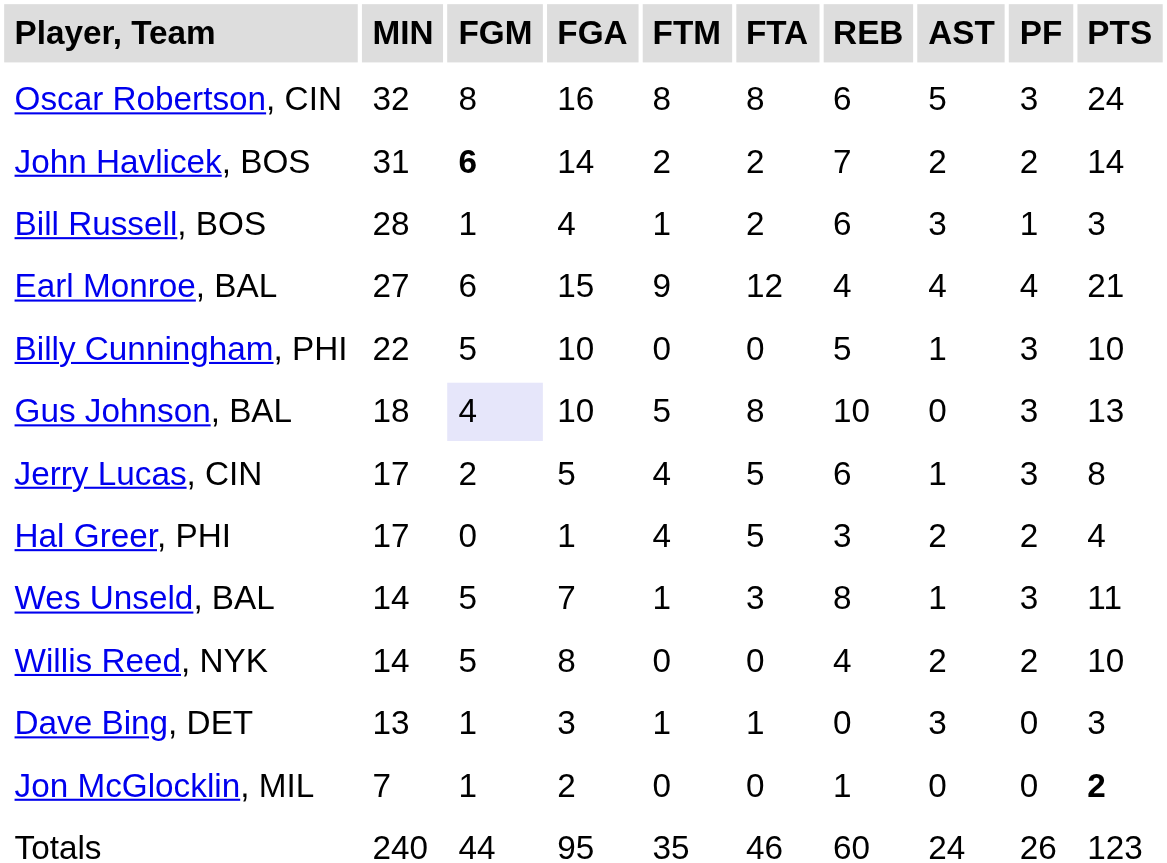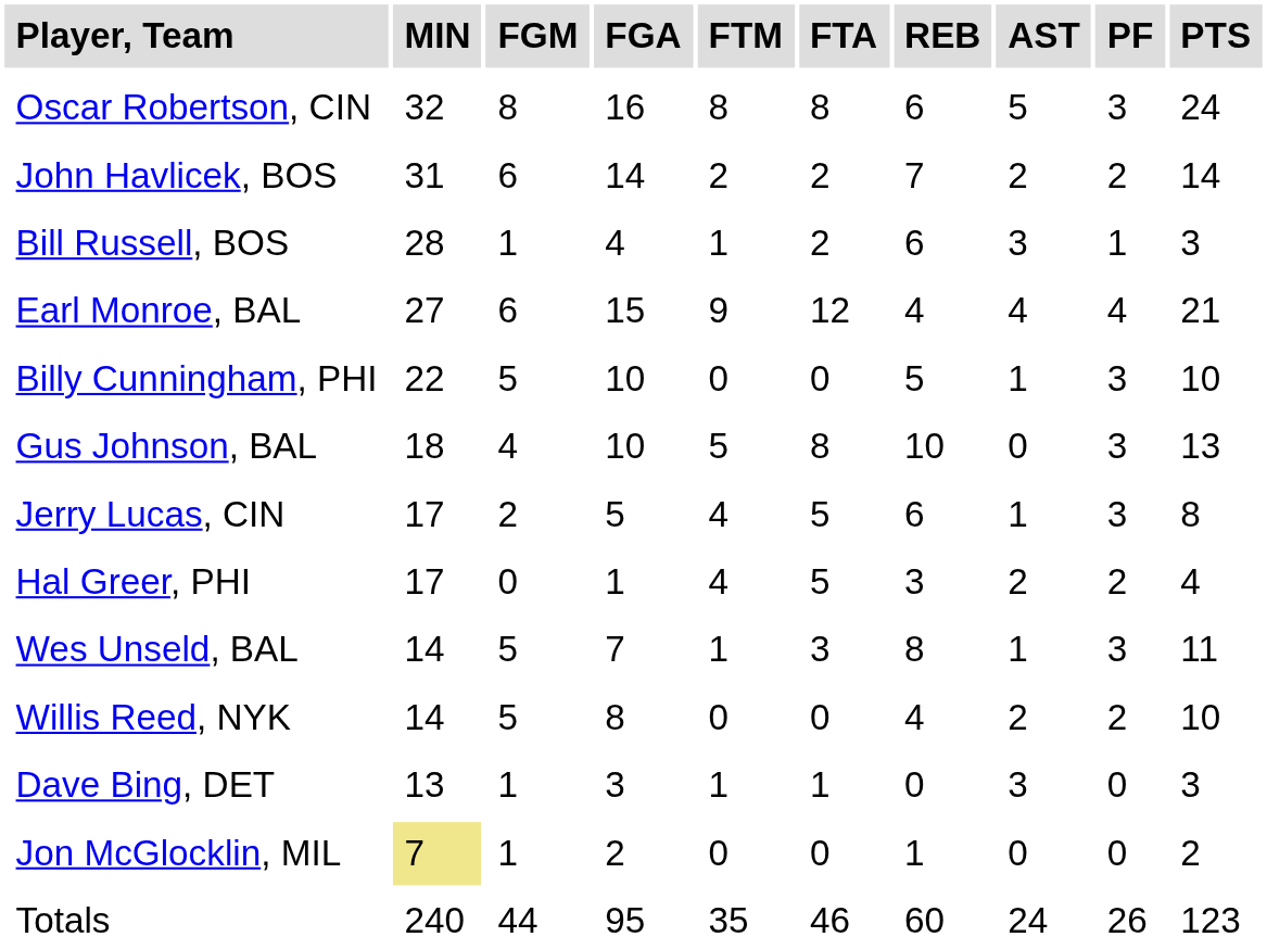John Havlicek, BOS | FGM: bold -> normal
Gus Johnson, BAL | FGM: lavender background -> no background
Jon McGlocklin, MIL | MIN: no background -> khaki background
Jon McGlocklin, MIL | PTS: bold -> normal
